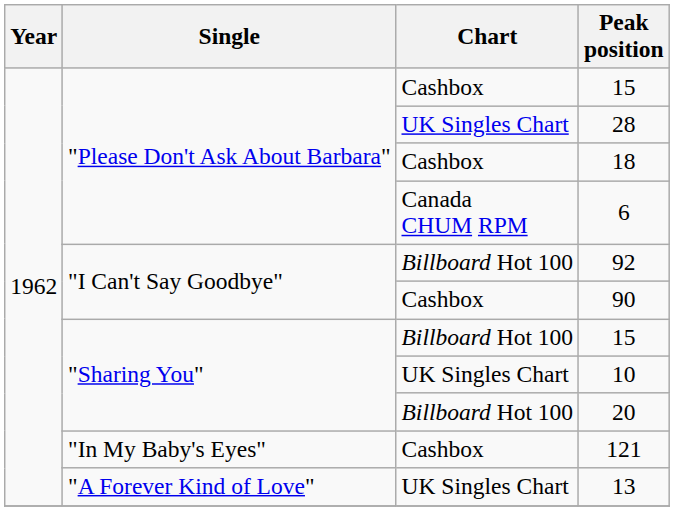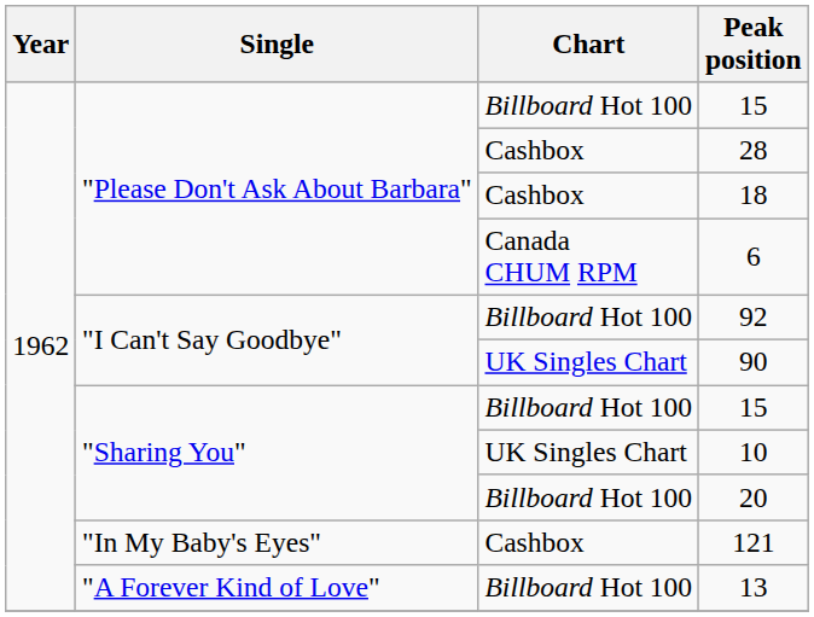"Please Don't Ask About Barbara" / 15 | Chart: Cashbox -> Billboard Hot 100
28 | Chart: UK Singles Chart -> Cashbox
90 | Chart: Cashbox -> UK Singles Chart
13 | Chart: UK Singles Chart -> Billboard Hot 100
